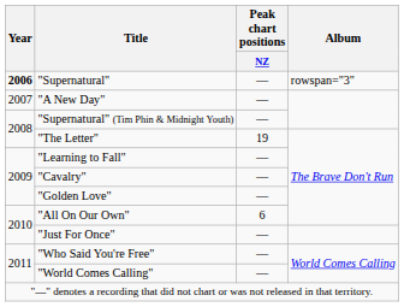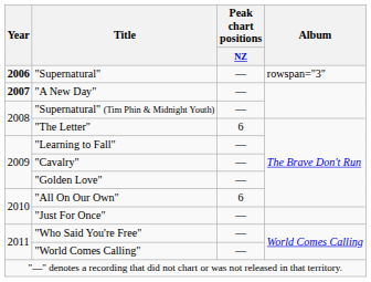"A New Day" | Year: normal -> bold
"The Letter" | Peak chart positions / NZ: 19 -> 6
